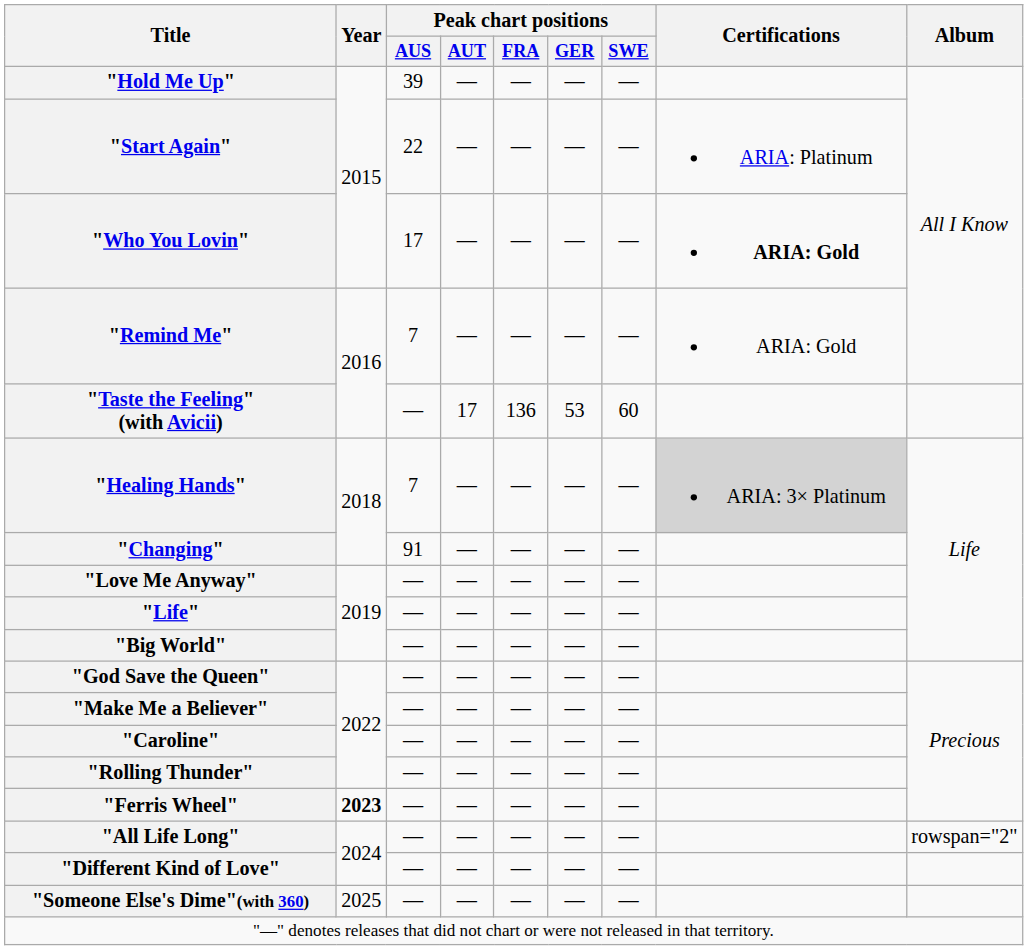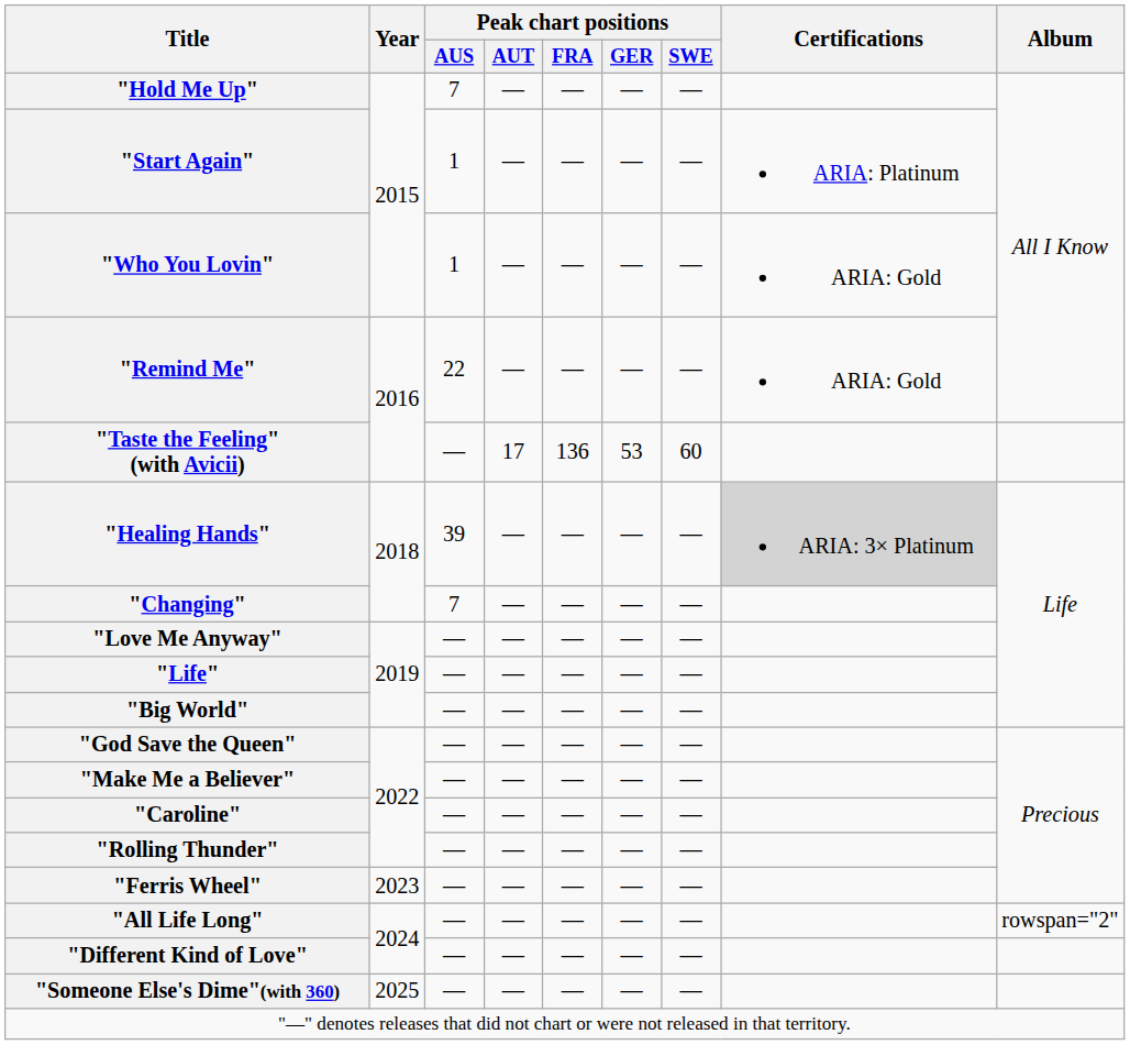"Hold Me Up" | Peak chart positions / AUS: 39 -> 7
"Start Again" | Peak chart positions / AUS: 22 -> 1
"Who You Lovin" | Peak chart positions / AUS: 17 -> 1
"Who You Lovin" | Certifications: bold -> normal
"Remind Me" | Peak chart positions / AUS: 7 -> 22
"Healing Hands" | Peak chart positions / AUS: 7 -> 39
"Changing" | Peak chart positions / AUS: 91 -> 7
"Ferris Wheel" | Year: bold -> normal
